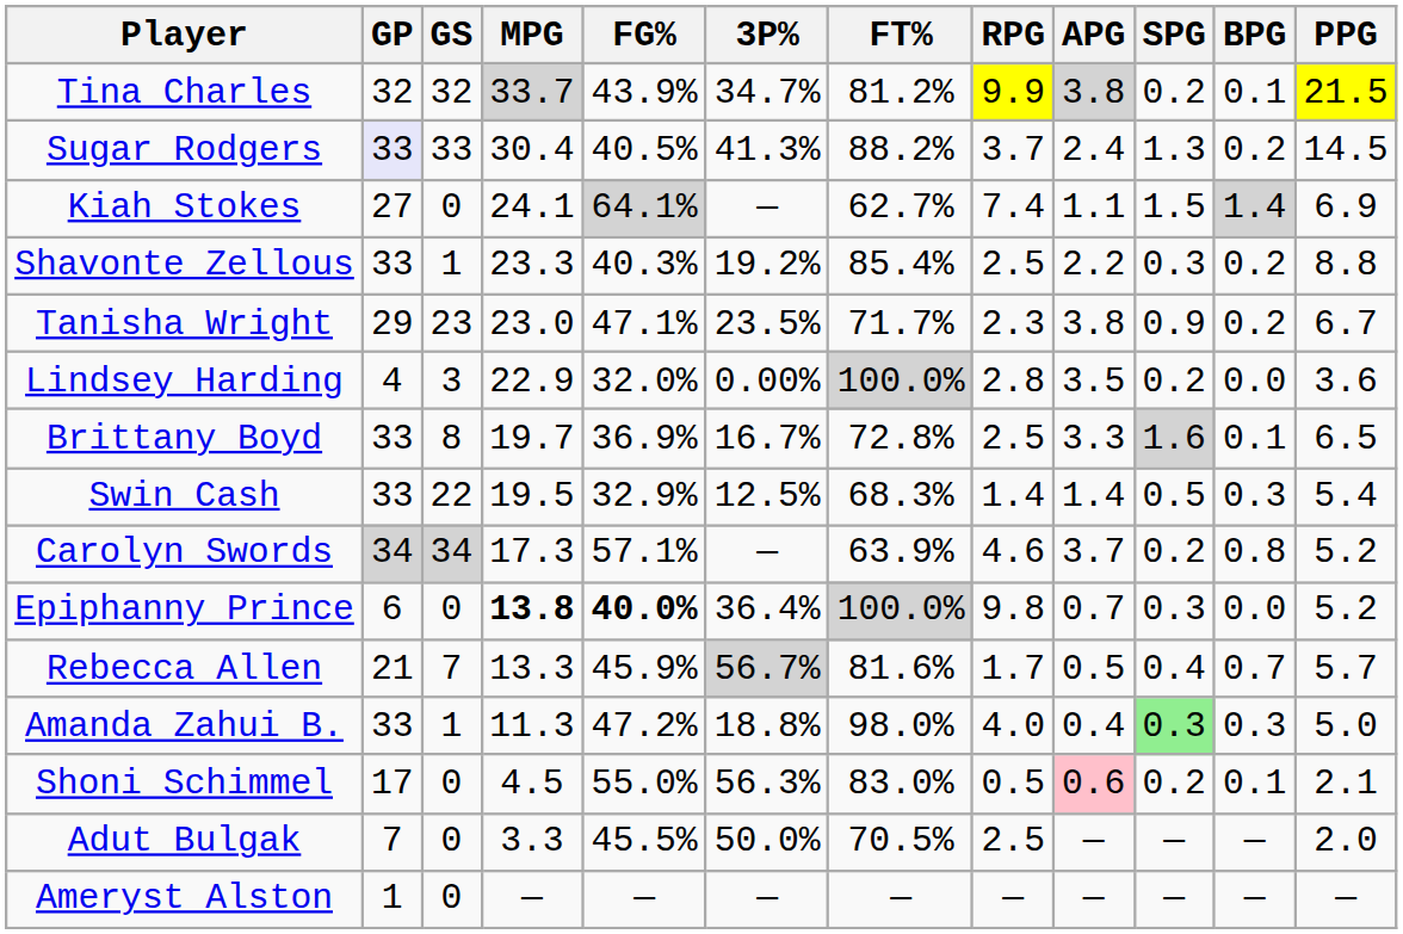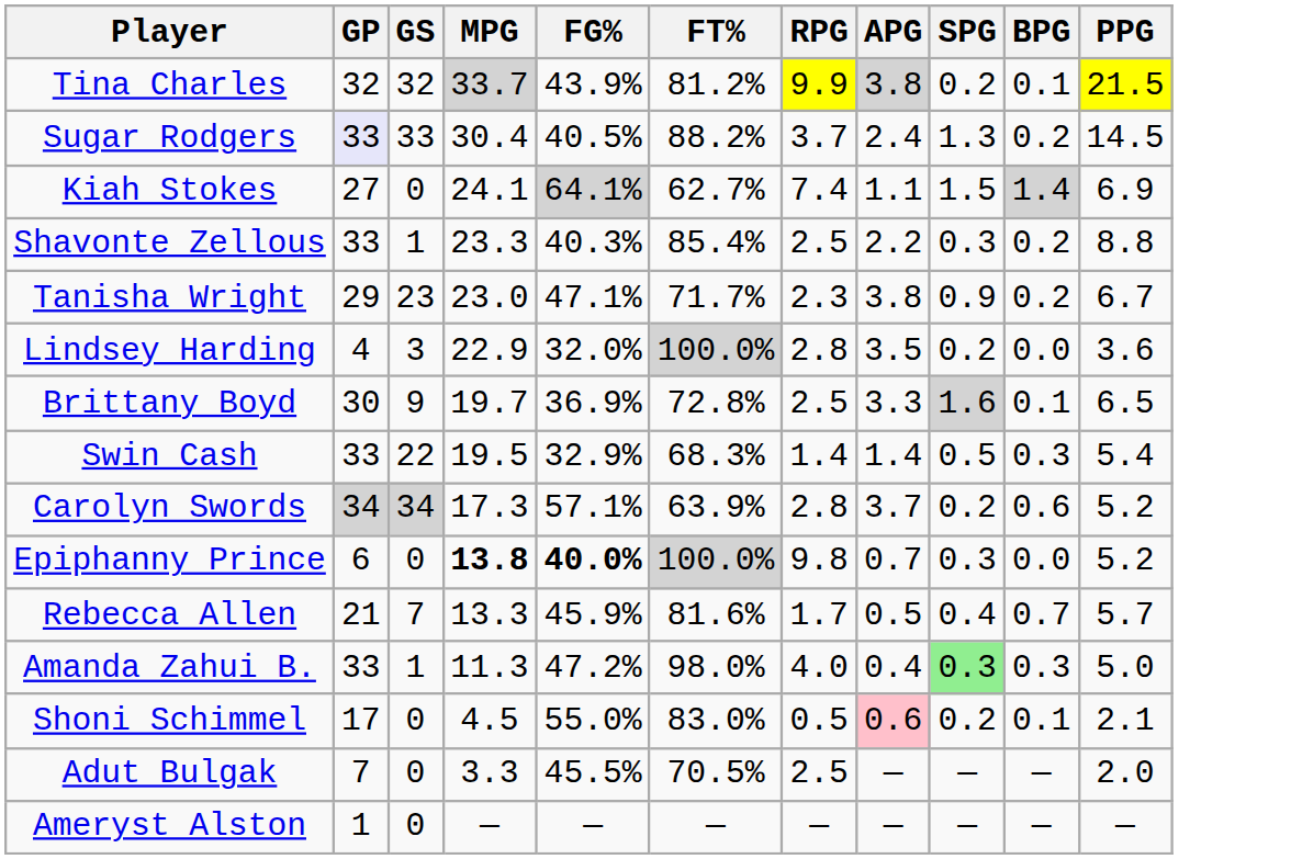- column: 3P% | 34.7% | 41.3% | — | 19.2% | 23.5% | 0.00% | 16.7% | 12.5% | — | 36.4% | 56.7% | 18.8% | 56.3% | 50.0% | —
Brittany Boyd | GP: 33 -> 30
Brittany Boyd | GS: 8 -> 9
Carolyn Swords | RPG: 4.6 -> 2.8
Carolyn Swords | BPG: 0.8 -> 0.6
